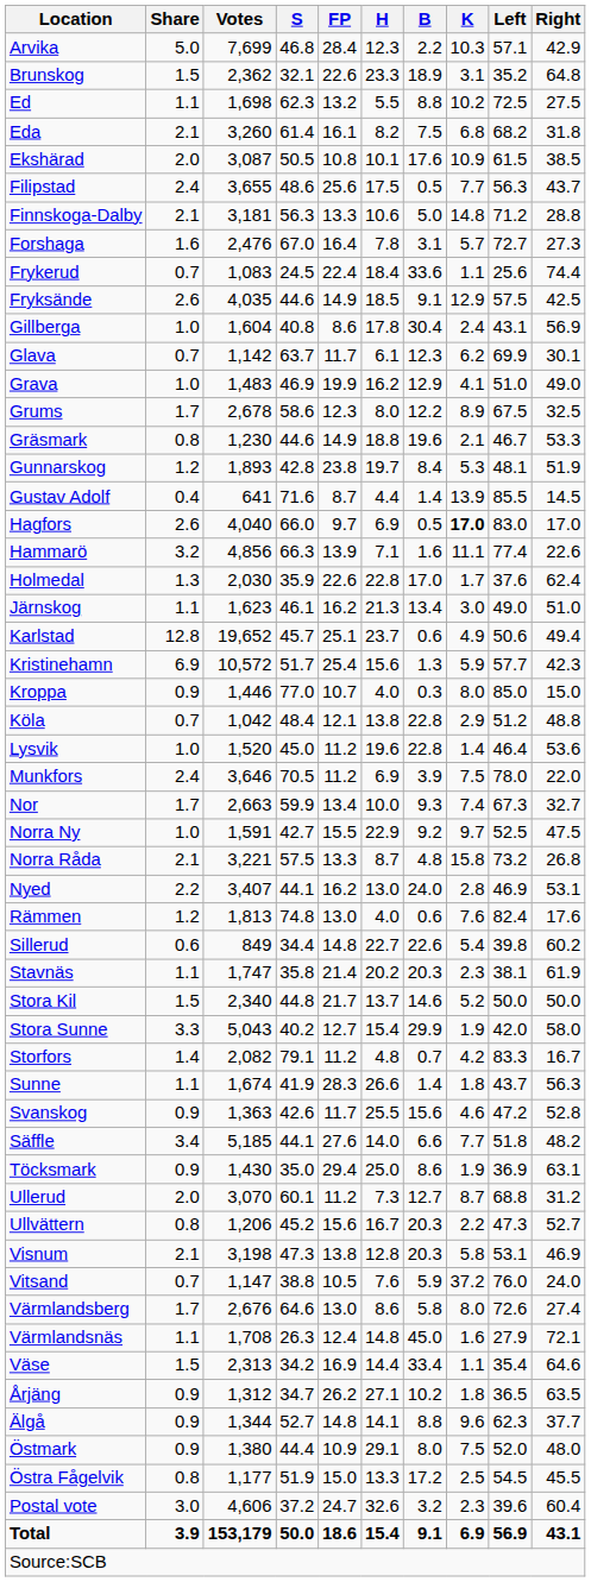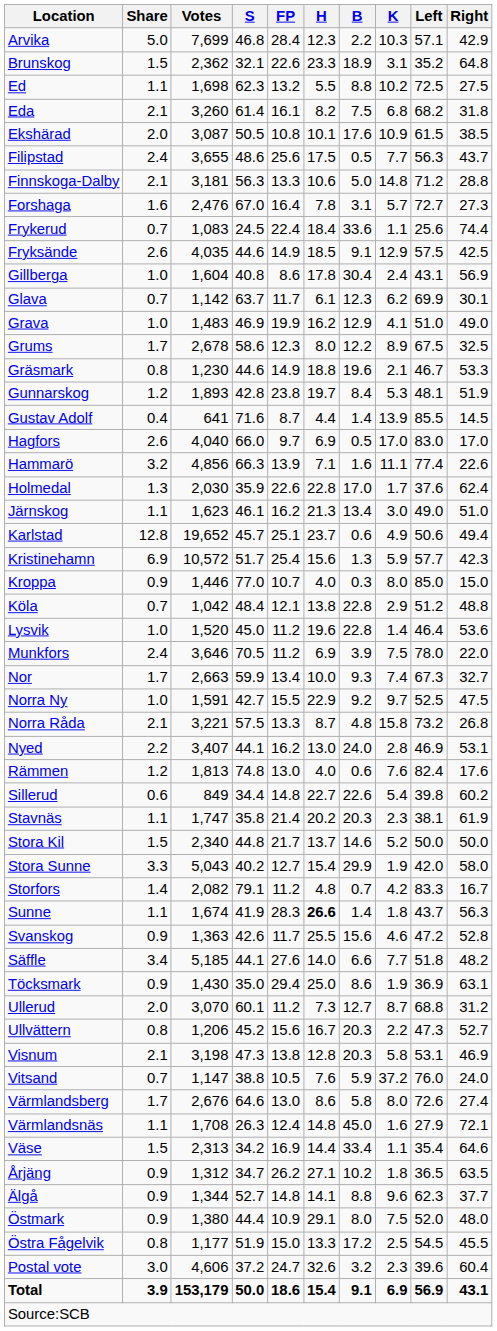Hagfors | K: bold -> normal
Sunne | H: normal -> bold
